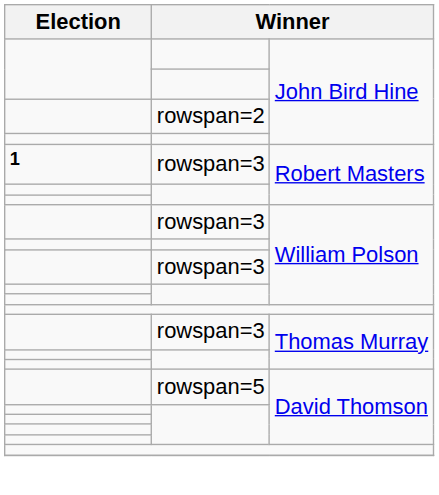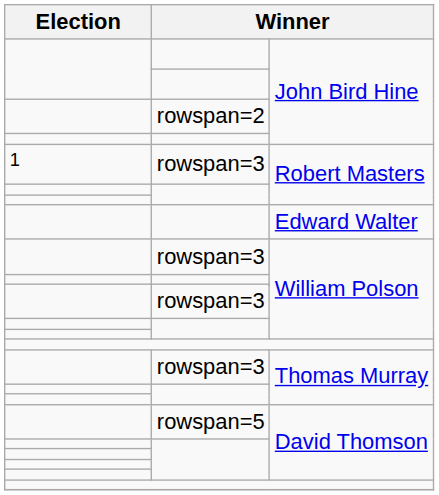rowspan=3 / Robert Masters | Election: bold -> normal
+ row: Edward Walter
